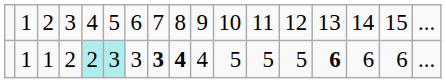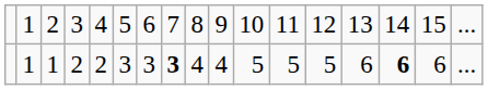row 2 | column 5: paleturquoise background -> no background
row 2 | column 6: paleturquoise background -> no background
row 2 | column 9: bold -> normal
row 2 | column 14: bold -> normal
row 2 | column 15: normal -> bold
